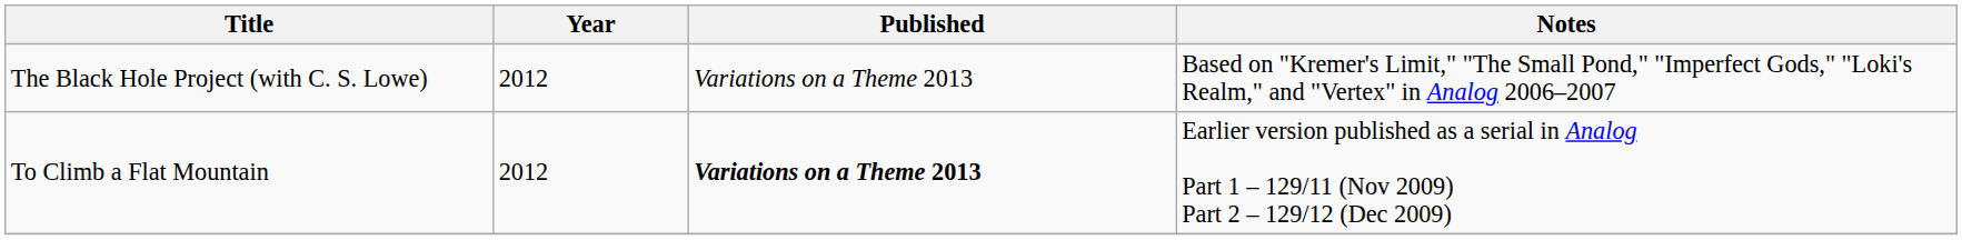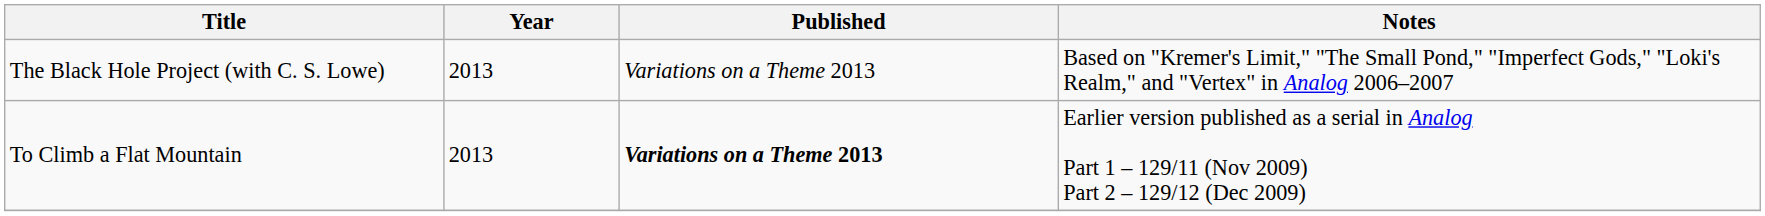The Black Hole Project (with C. S. Lowe) | Year: 2012 -> 2013
To Climb a Flat Mountain | Year: 2012 -> 2013
